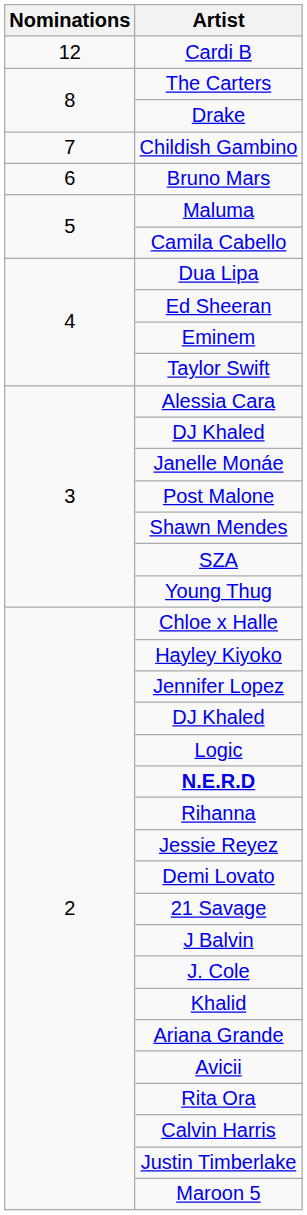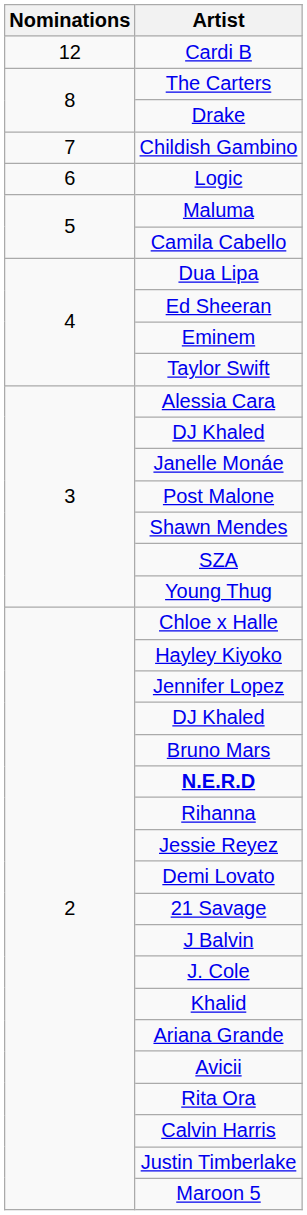row 6 | Artist: Bruno Mars -> Logic
row 24 | Artist: Logic -> Bruno Mars
